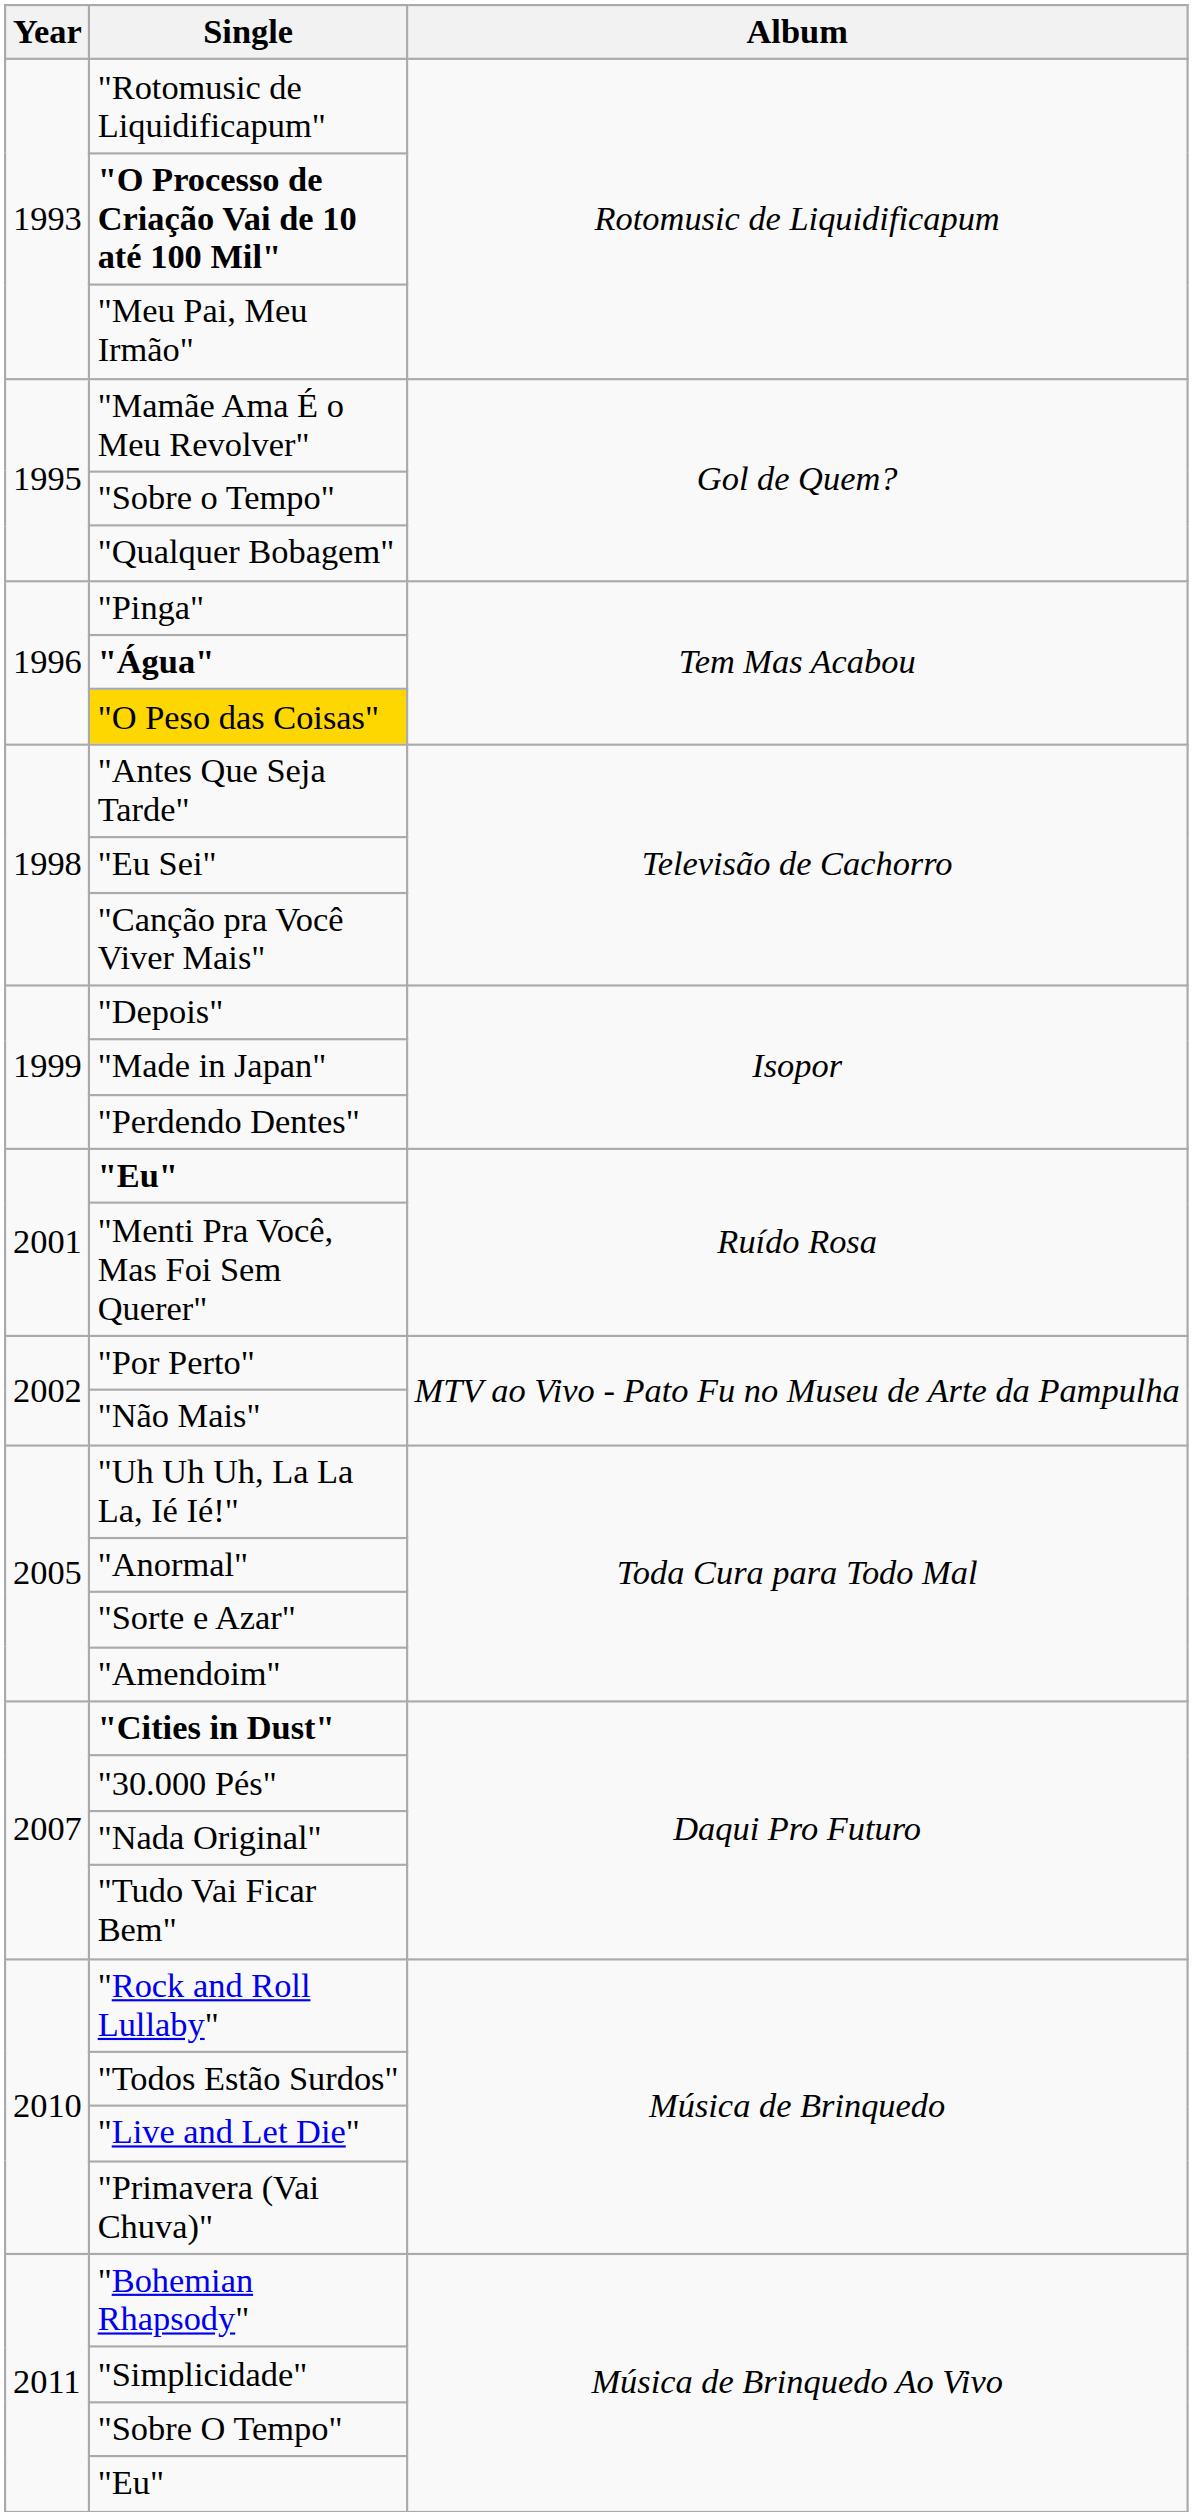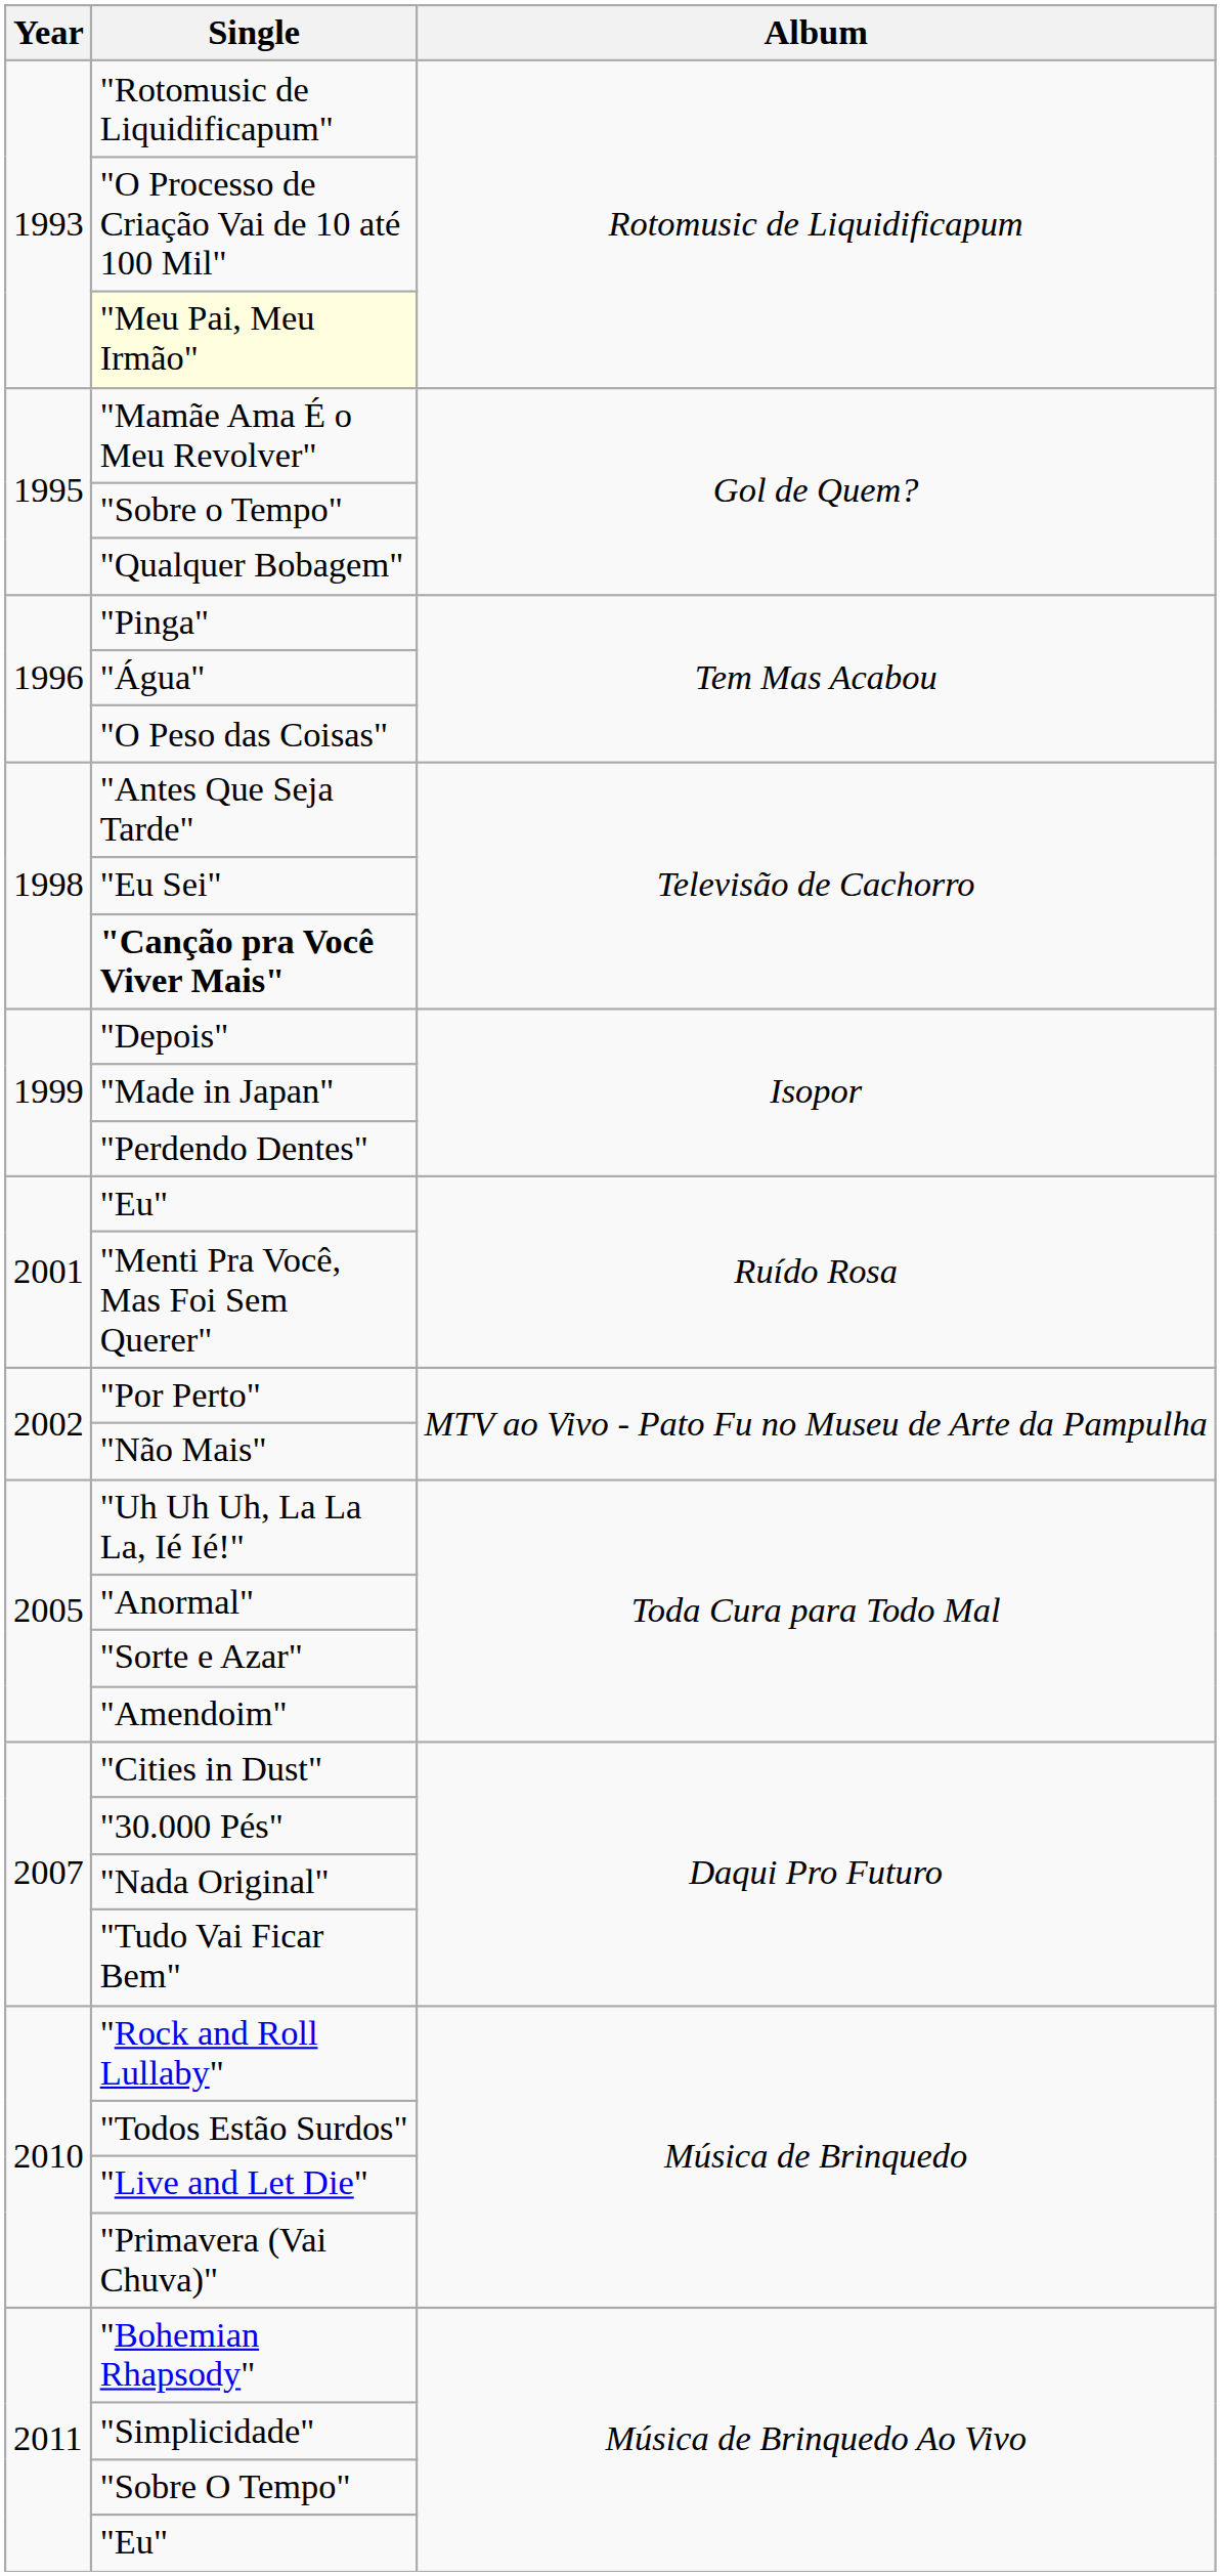"O Processo de Criação Vai de 10 até 100 Mil" | Single: bold -> normal
"Meu Pai, Meu Irmão" | Single: no background -> lightyellow background
"Água" | Single: bold -> normal
"O Peso das Coisas" | Single: gold background -> no background
"Canção pra Você Viver Mais" | Single: normal -> bold
2001 / "Eu" | Single: bold -> normal
"Cities in Dust" | Single: bold -> normal
